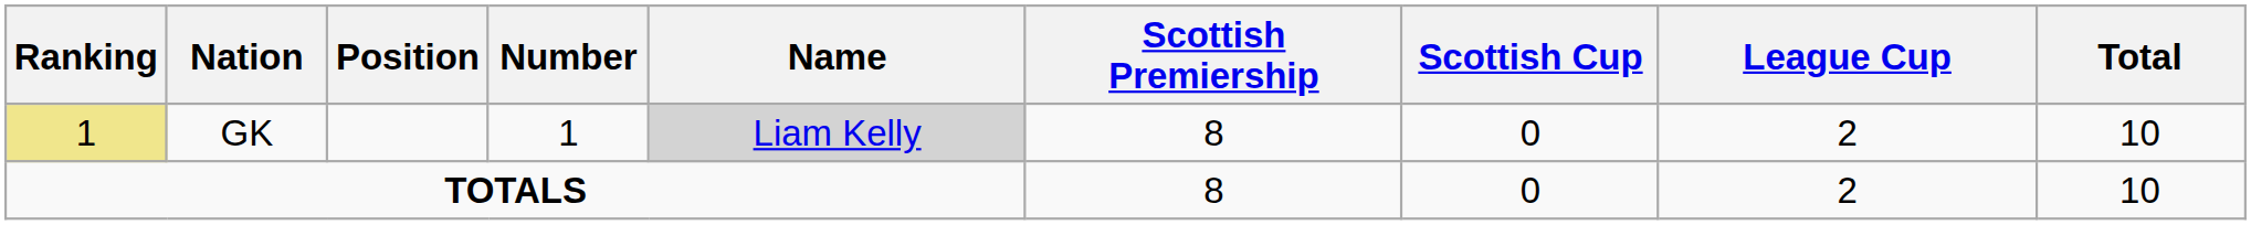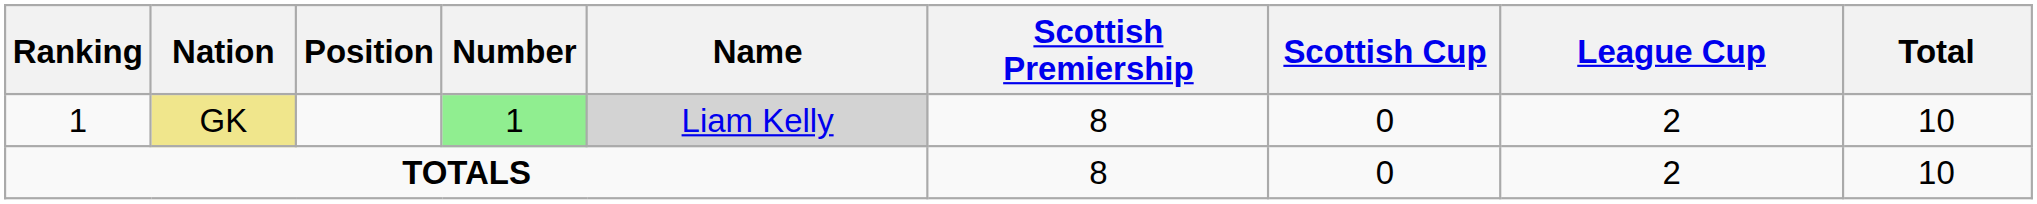row 2 | Ranking: khaki background -> no background
row 2 | Nation: no background -> khaki background
row 2 | Number: no background -> lightgreen background
